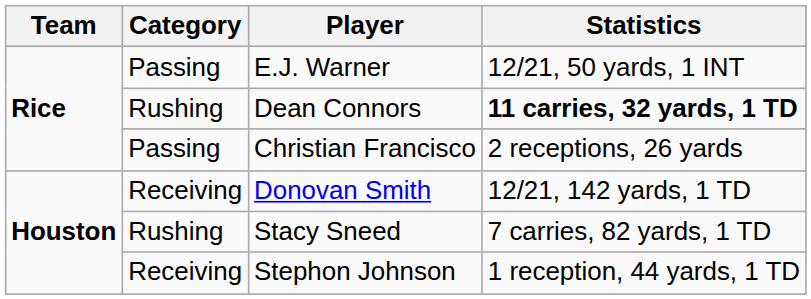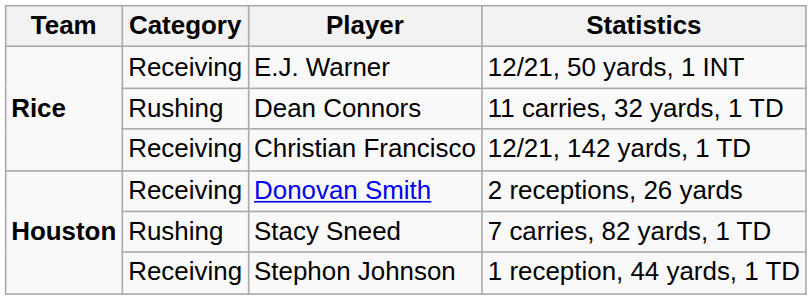E.J. Warner | Category: Passing -> Receiving
Dean Connors | Statistics: bold -> normal
Christian Francisco | Category: Passing -> Receiving
Christian Francisco | Statistics: 2 receptions, 26 yards -> 12/21, 142 yards, 1 TD
Donovan Smith | Statistics: 12/21, 142 yards, 1 TD -> 2 receptions, 26 yards
